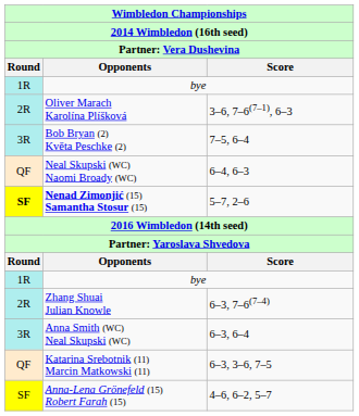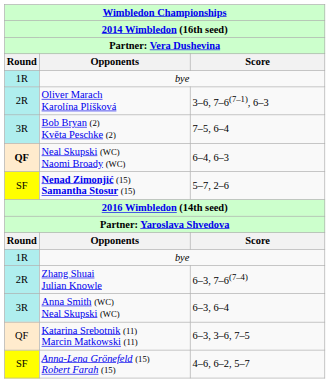Neal Skupski (WC) Naomi Broady (WC) | Round: normal -> bold
Nenad Zimonjić (15) Samantha Stosur (15) | Round: bold -> normal
